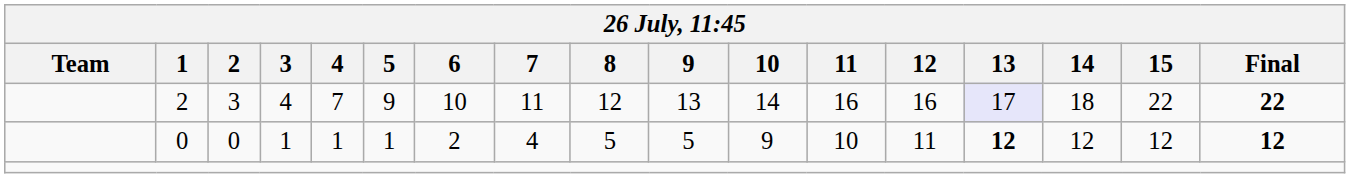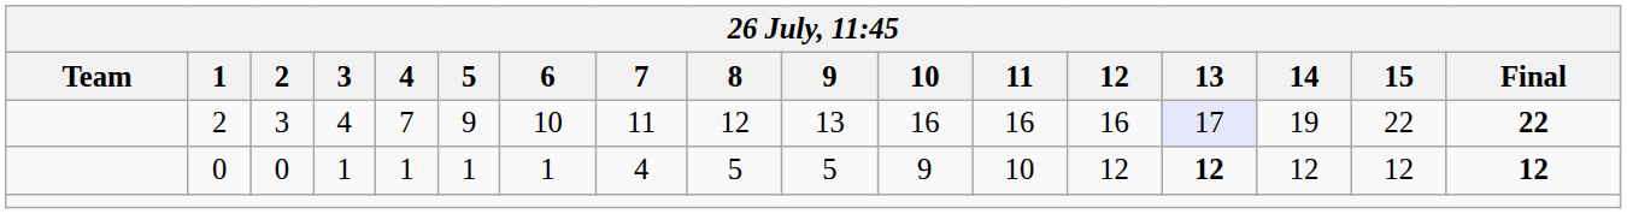row 3 | 10: 14 -> 16
row 3 | 14: 18 -> 19
row 4 | 6: 2 -> 1
row 4 | 12: 11 -> 12
